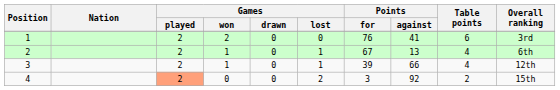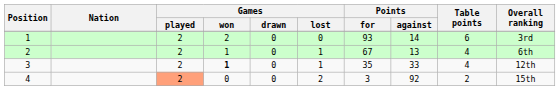row 3 | Points / for: 76 -> 93
row 3 | Points / against: 41 -> 14
row 5 | Games / won: normal -> bold
row 5 | Points / for: 39 -> 35
row 5 | Points / against: 66 -> 33
